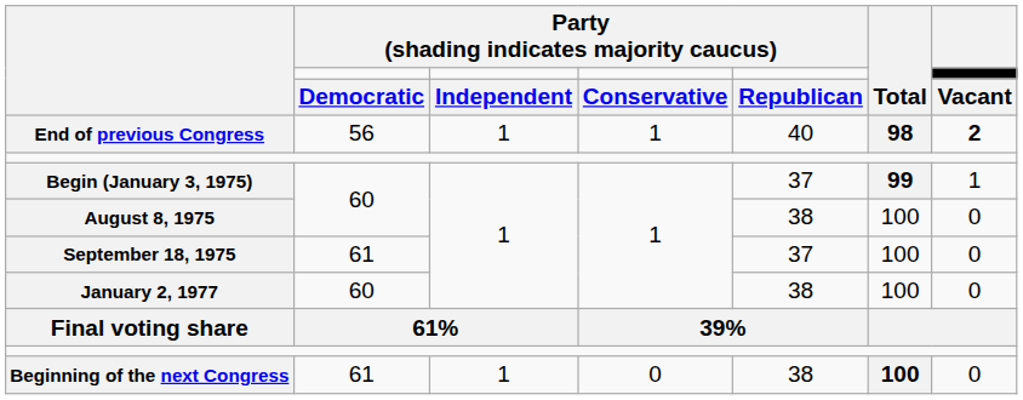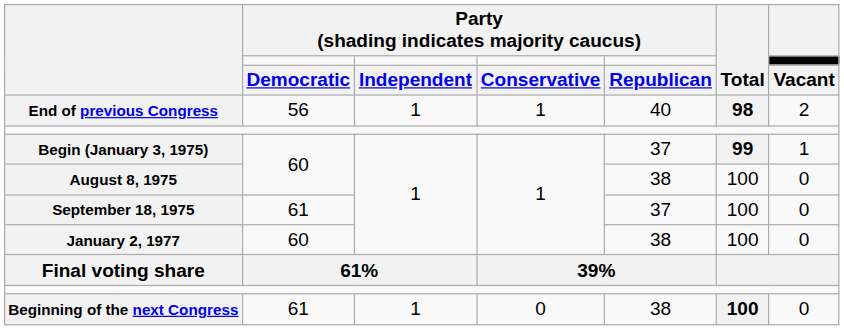End of previous Congress | column 7: bold -> normal
